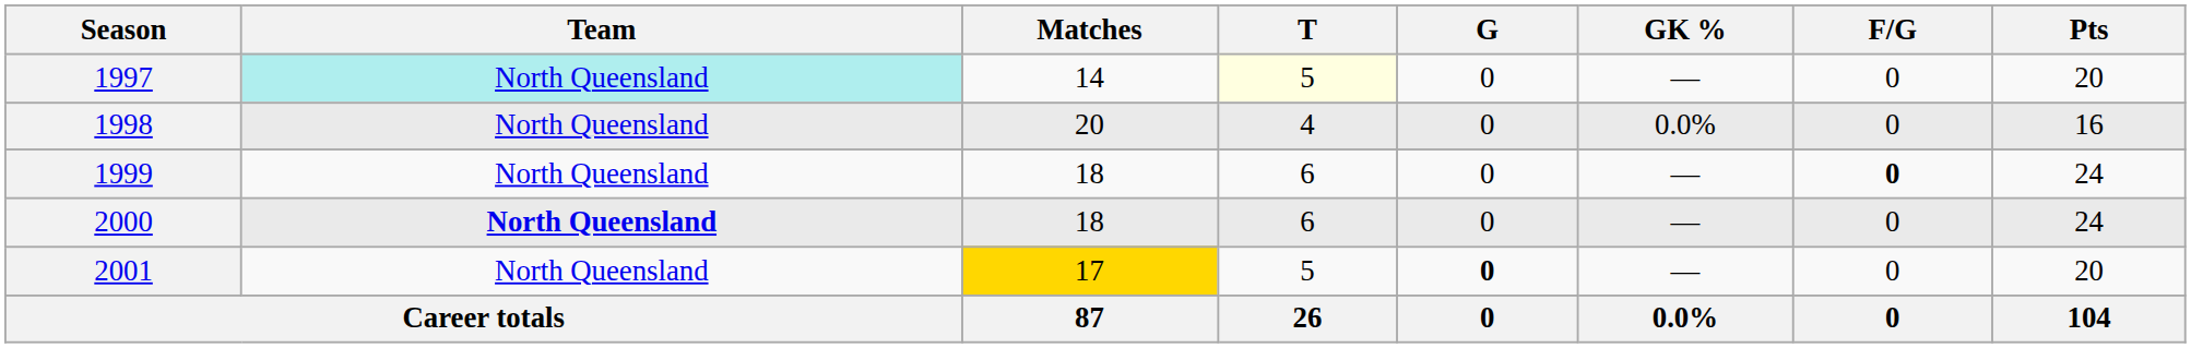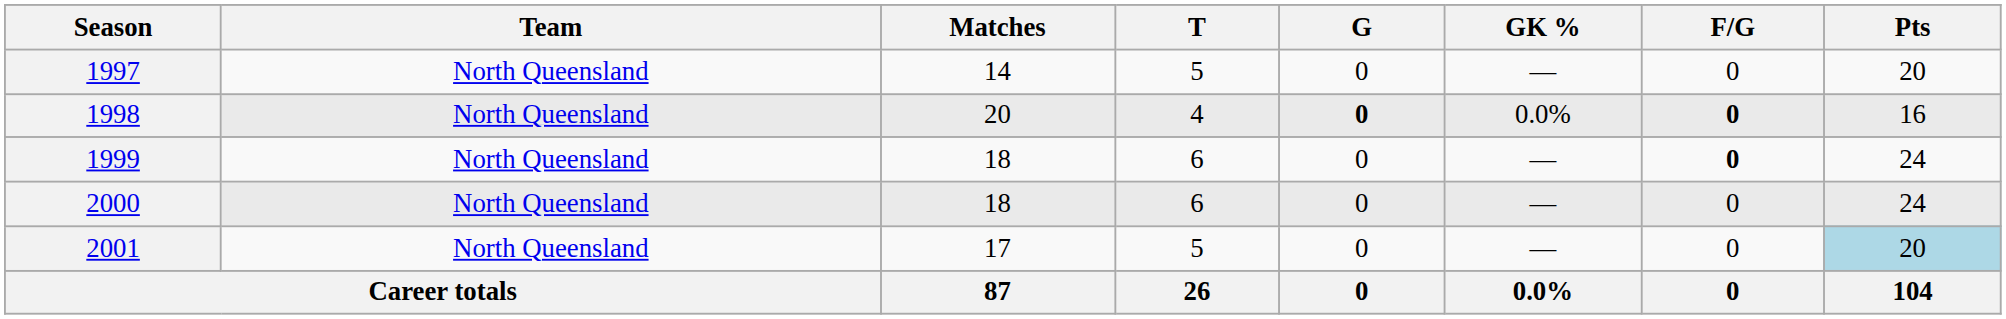1997 | Team: paleturquoise background -> no background
1997 | T: lightyellow background -> no background
1998 | G: normal -> bold
1998 | F/G: normal -> bold
2000 | Team: bold -> normal
2001 | Matches: gold background -> no background
2001 | G: bold -> normal
2001 | Pts: no background -> lightblue background
